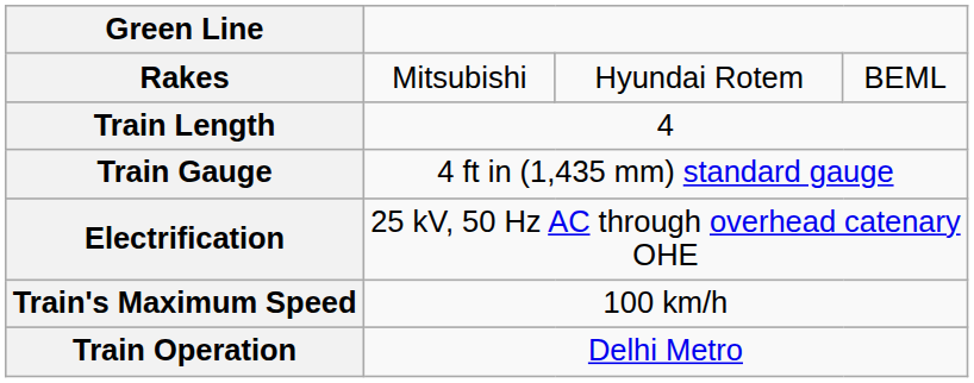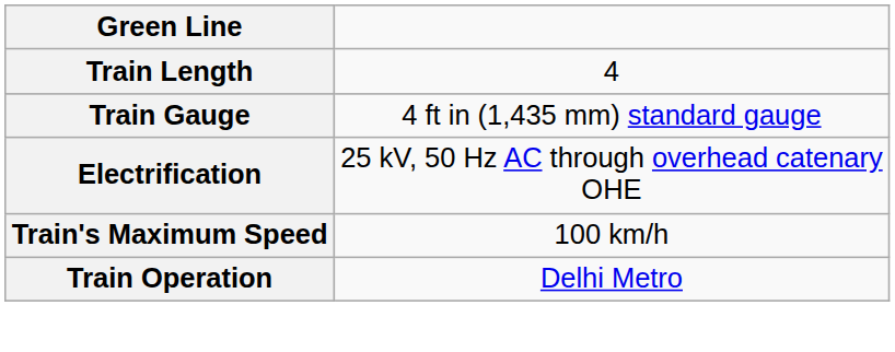- row: Rakes | Mitsubishi | Hyundai Rotem | BEML
